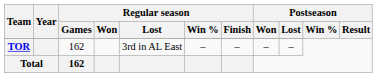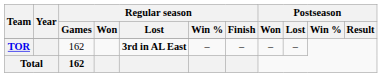TOR | Regular season / Lost: normal -> bold
